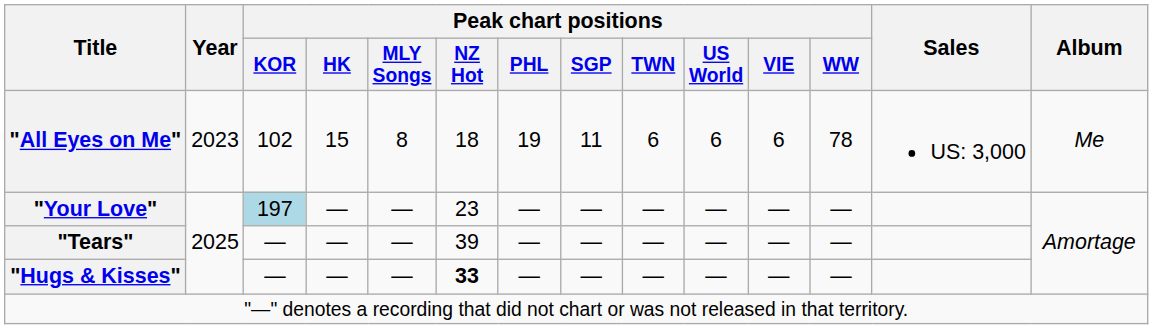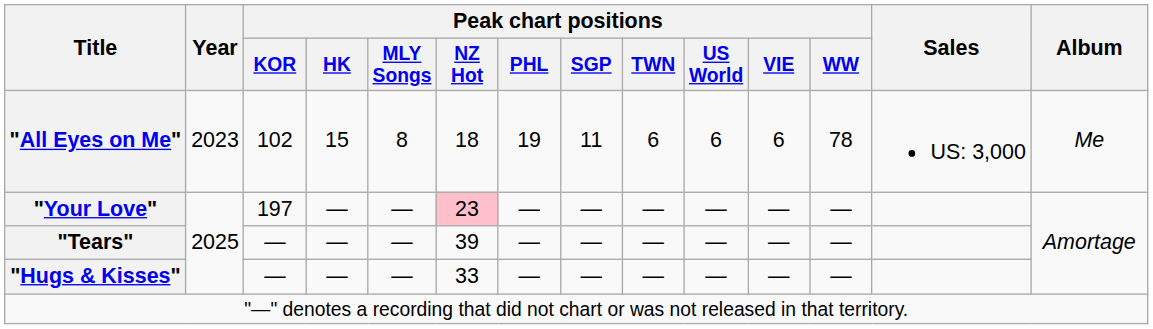"Your Love" | Peak chart positions / KOR: lightblue background -> no background
"Your Love" | Peak chart positions / NZ Hot: no background -> pink background
"Hugs & Kisses" | Peak chart positions / NZ Hot: bold -> normal
